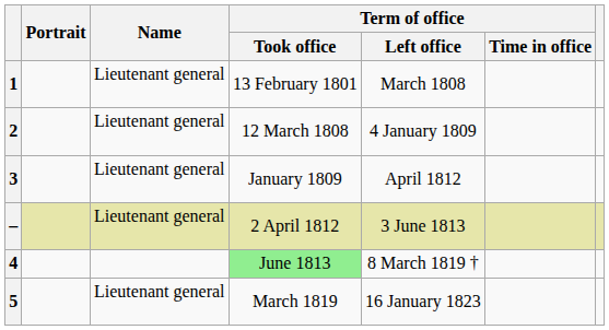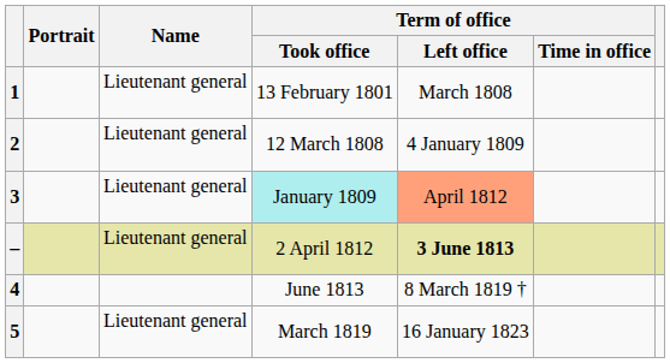3 | Term of office / Took office: no background -> paleturquoise background
3 | Term of office / Left office: no background -> lightsalmon background
– | Term of office / Left office: normal -> bold
4 | Term of office / Took office: lightgreen background -> no background
